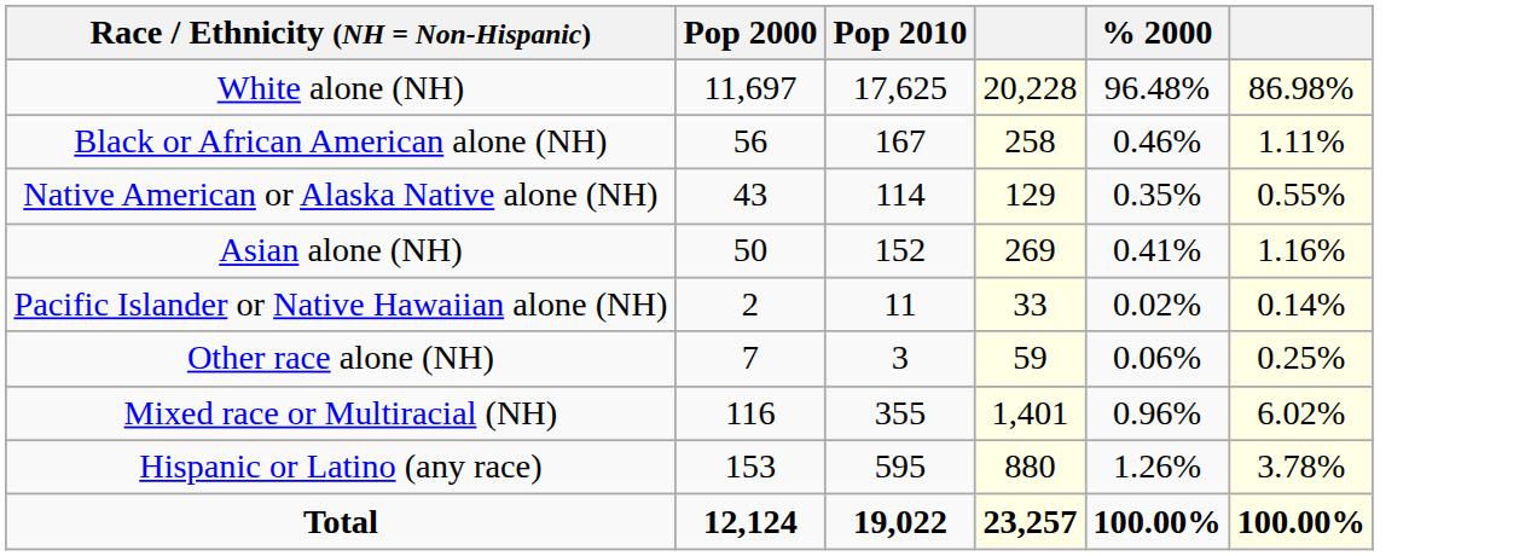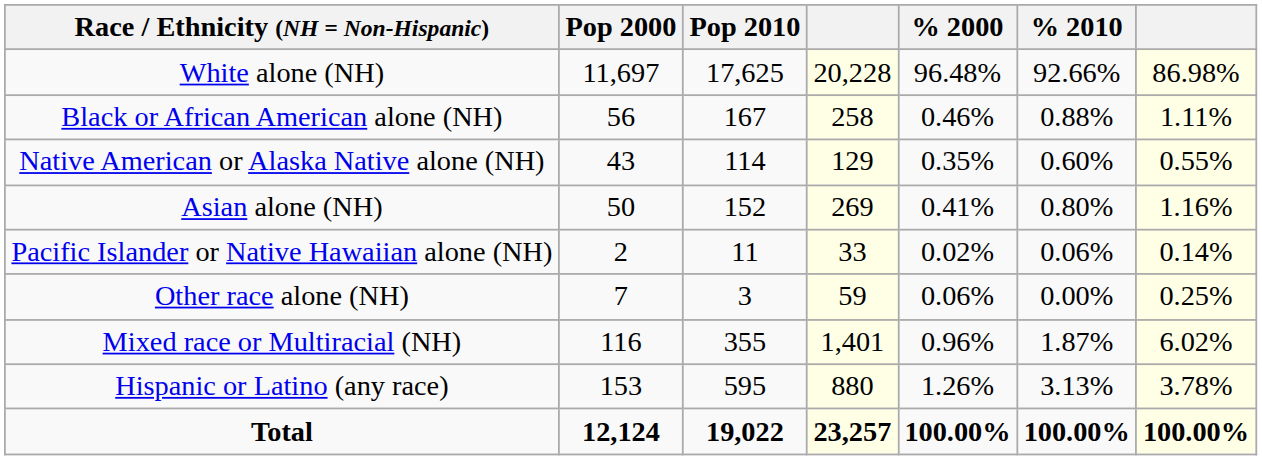+ column: % 2010 | 92.66% | 0.88% | 0.60% | 0.80% | 0.06% | 0.00% | 1.87% | 3.13% | 100.00%
